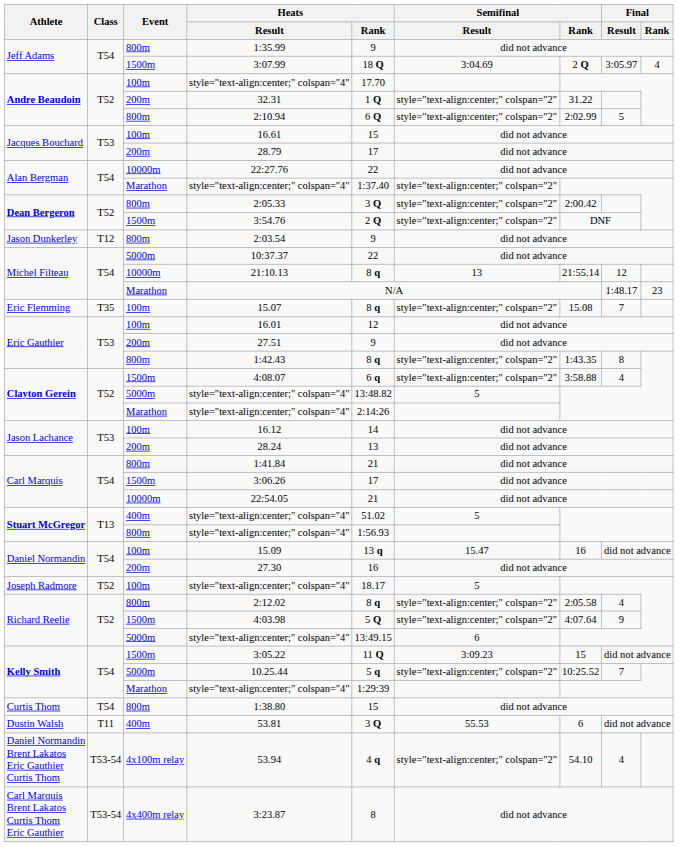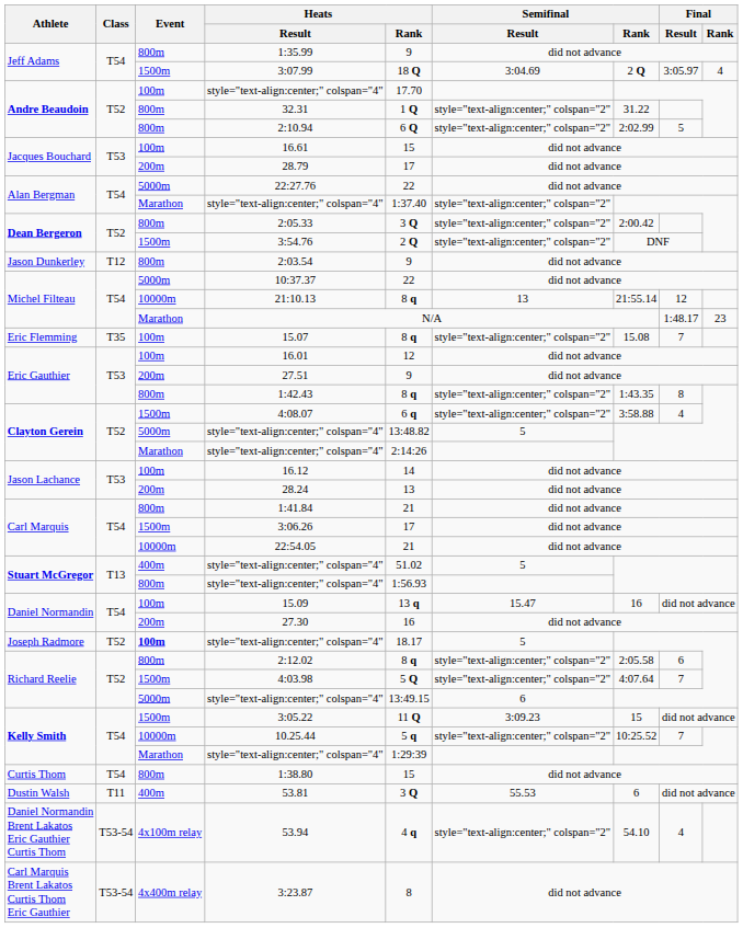32.31 | Event: 200m -> 800m
22:27.76 | Event: 10000m -> 5000m
Joseph Radmore / style="text-align:center;" colspan="4" | Event: normal -> bold
2:12.02 | Final / Result: 4 -> 6
4:03.98 | Final / Result: 9 -> 7
10.25.44 | Event: 5000m -> 10000m
